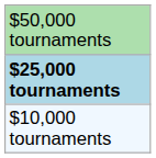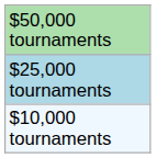row 2 | column 1: bold -> normal
